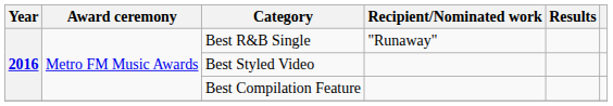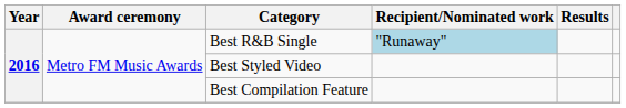Best R&B Single | Recipient/Nominated work: no background -> lightblue background
